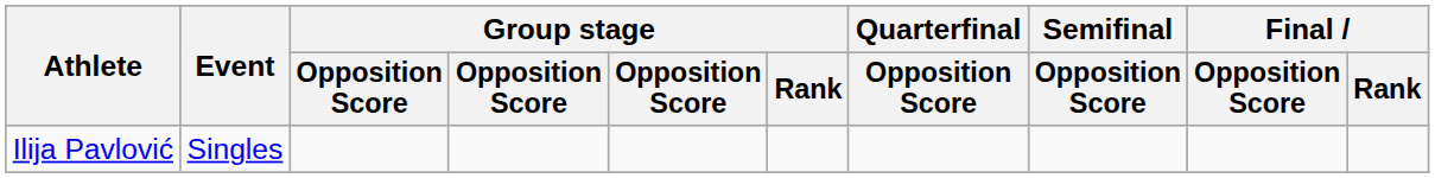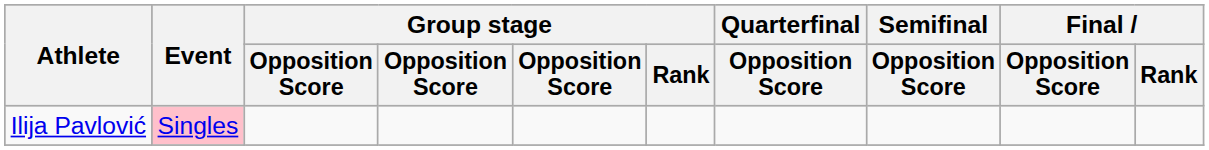Ilija Pavlović | Event: no background -> pink background
